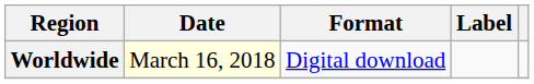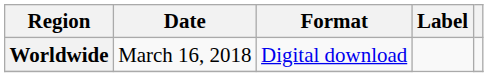Worldwide | Date: lightyellow background -> no background
